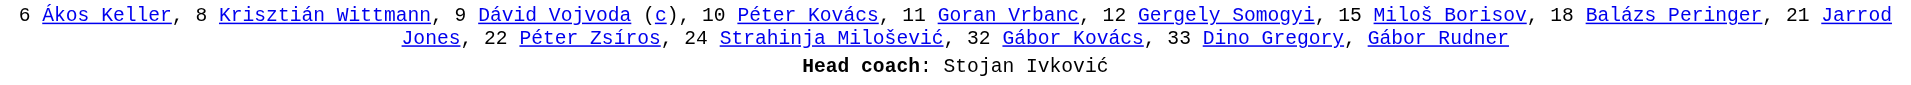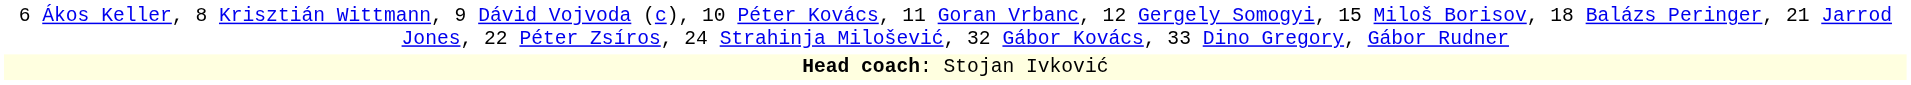row 2 | column 1: no background -> lightyellow background
